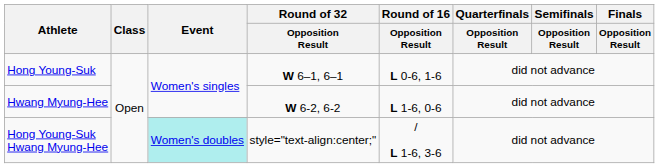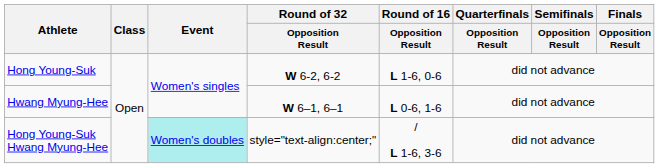Hong Young-Suk | Round of 32 / Opposition Result: W 6–1, 6–1 -> W 6-2, 6-2
Hong Young-Suk | Round of 16 / Opposition Result: L 0-6, 1-6 -> L 1-6, 0-6
Hwang Myung-Hee | Round of 32 / Opposition Result: W 6-2, 6-2 -> W 6–1, 6–1
Hwang Myung-Hee | Round of 16 / Opposition Result: L 1-6, 0-6 -> L 0-6, 1-6
